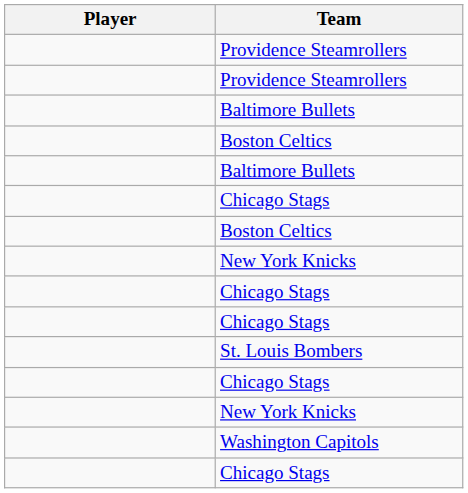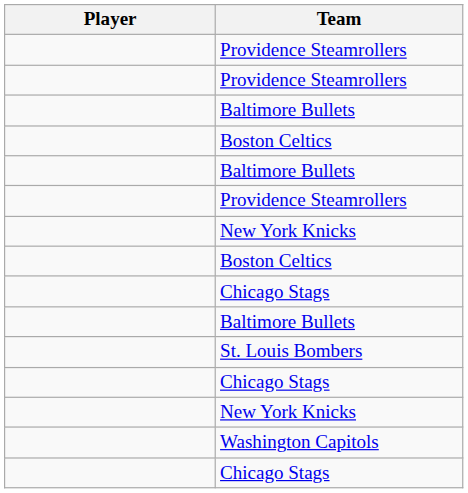row 7 | Team: Chicago Stags -> Providence Steamrollers
row 8 | Team: Boston Celtics -> New York Knicks
row 9 | Team: New York Knicks -> Boston Celtics
row 11 | Team: Chicago Stags -> Baltimore Bullets
